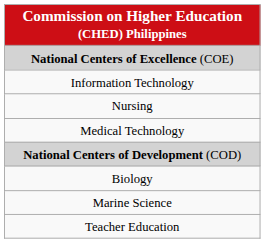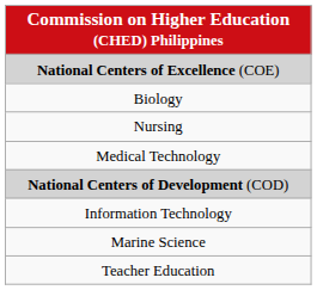row 3 | column 1: Information Technology -> Biology
row 7 | column 1: Biology -> Information Technology
